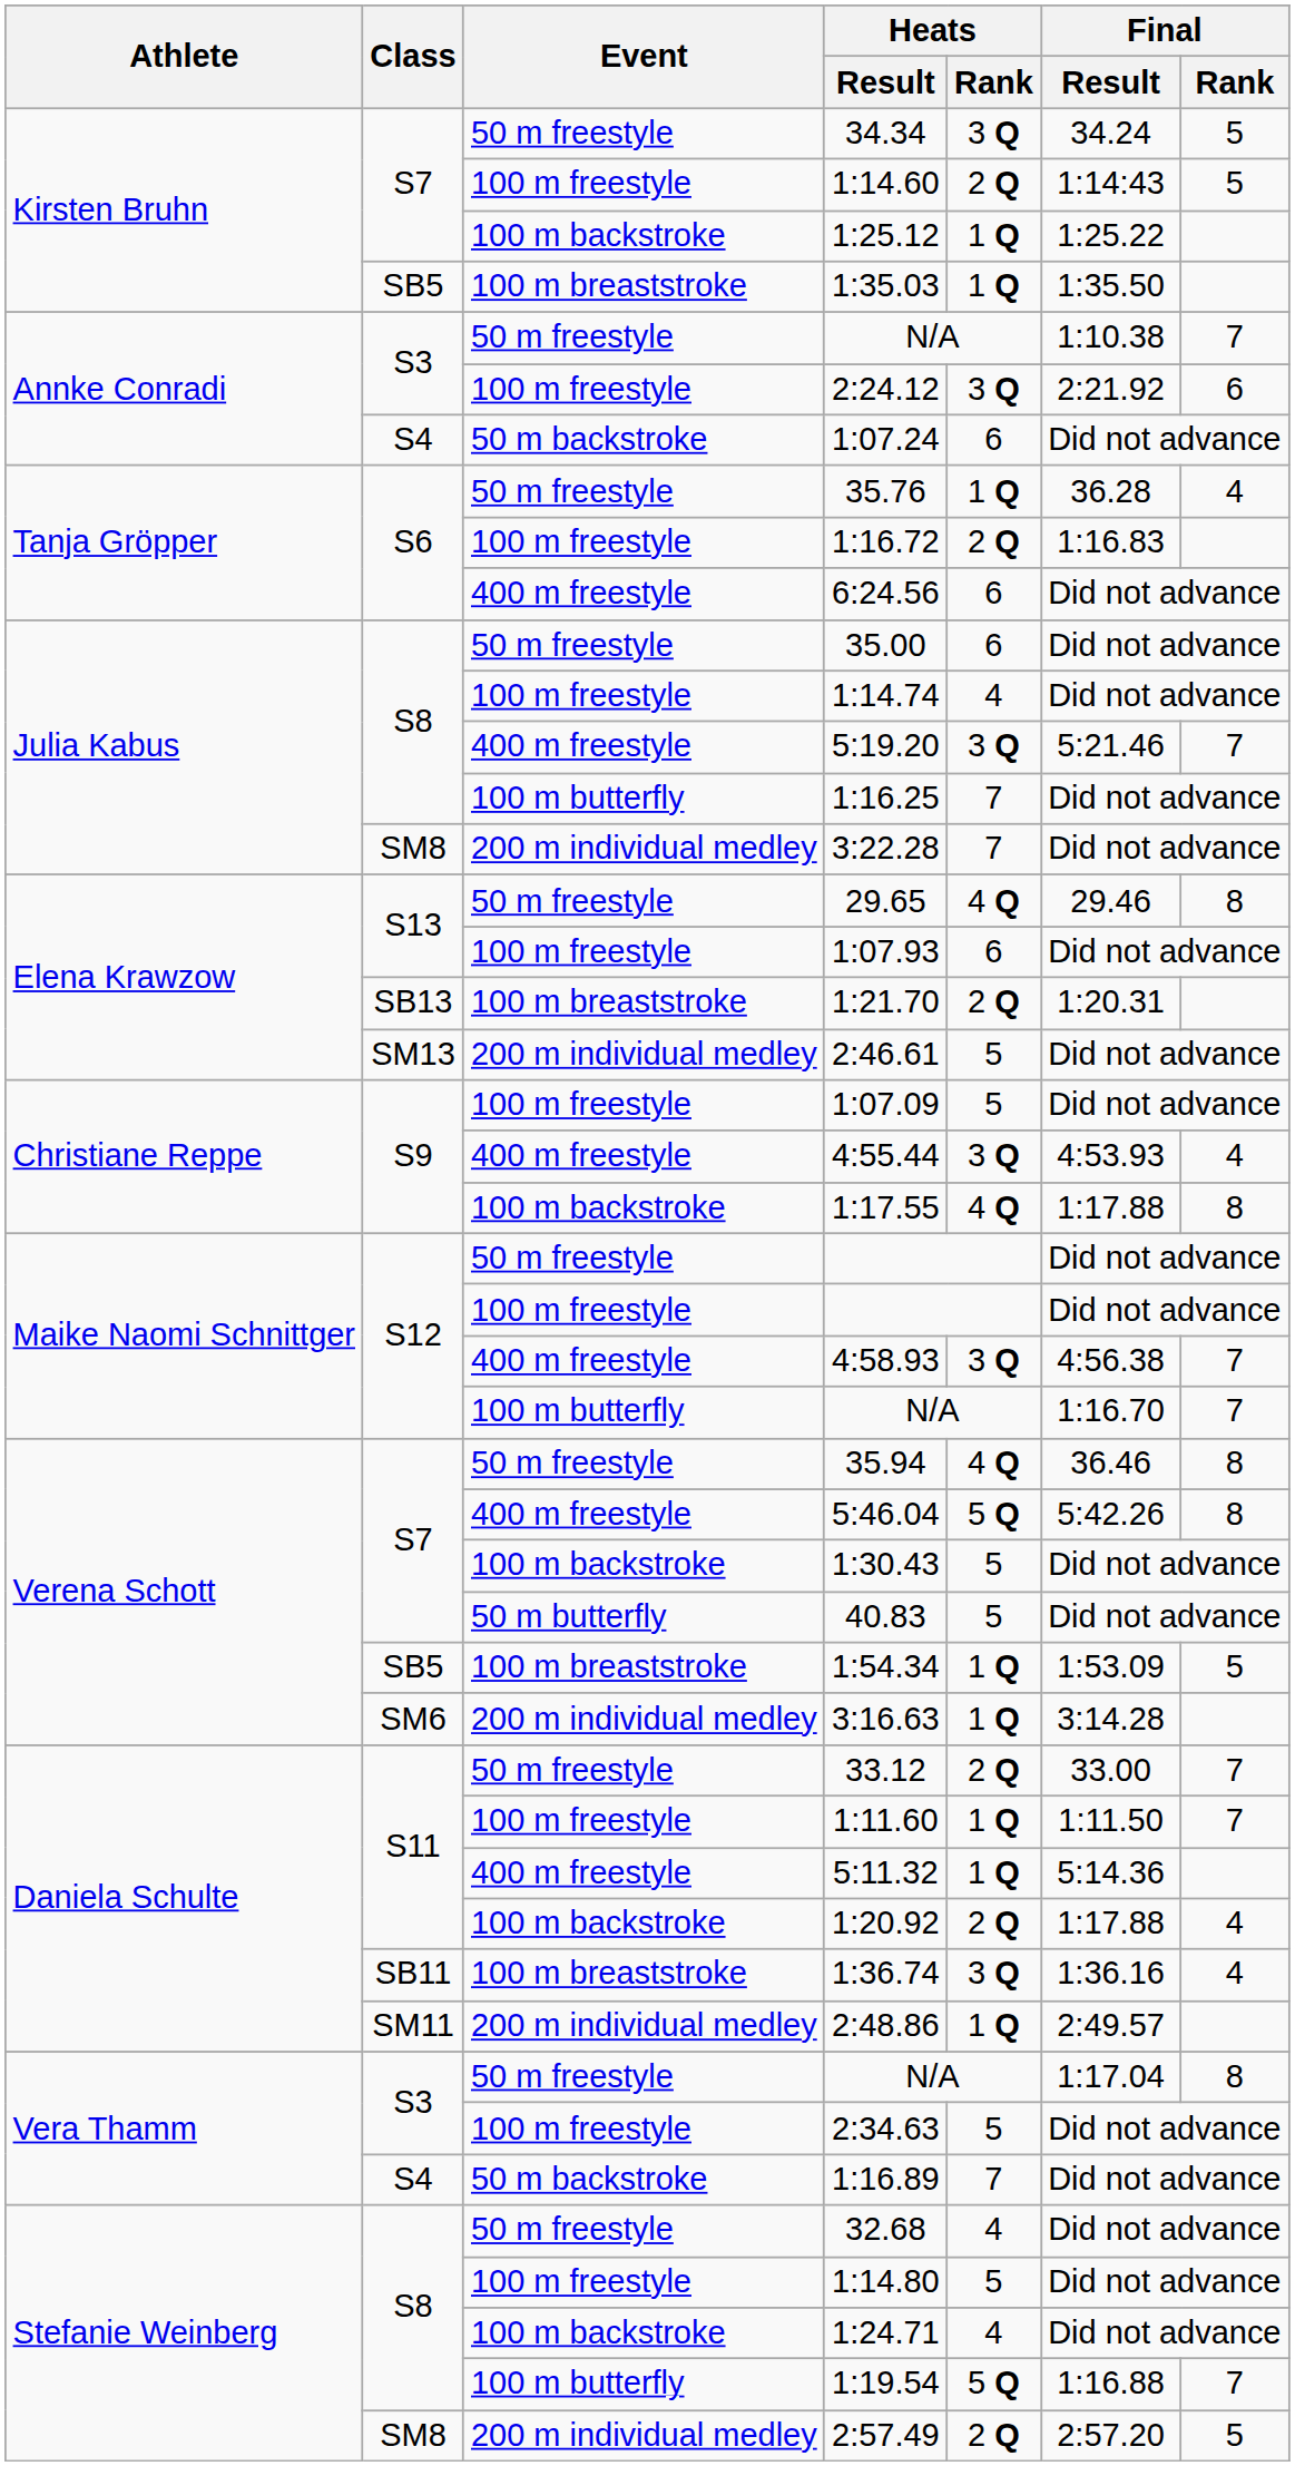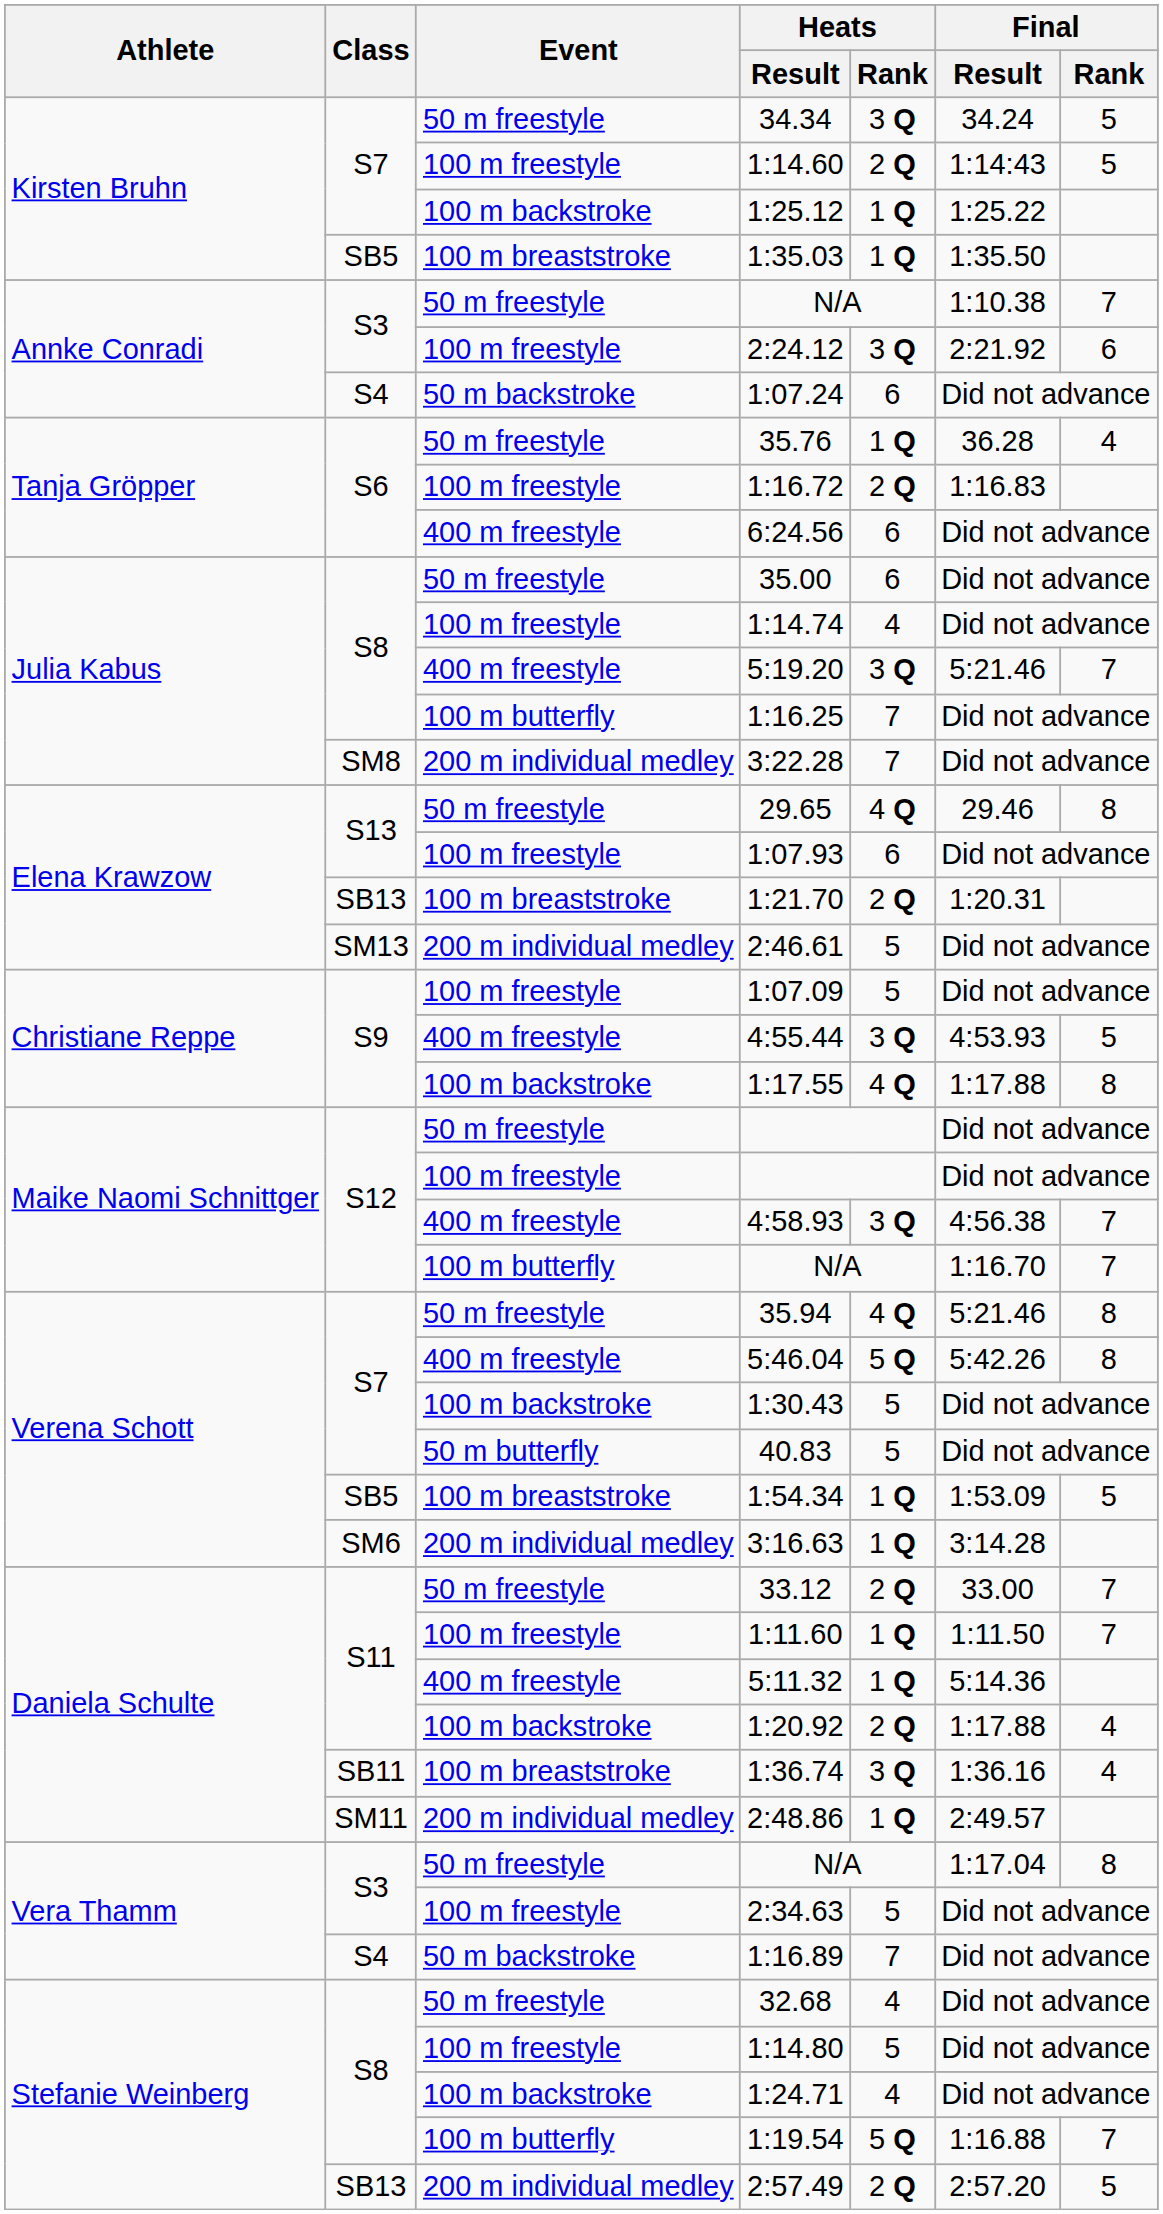4:55.44 | Final / Rank: 4 -> 5
35.94 | Final / Result: 36.46 -> 5:21.46
2:57.49 | Class: SM8 -> SB13
